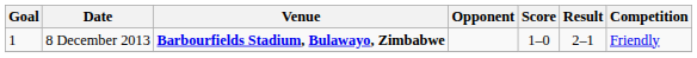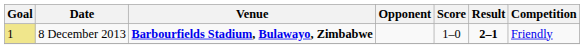8 December 2013 | Goal: no background -> khaki background
8 December 2013 | Result: normal -> bold
